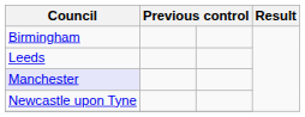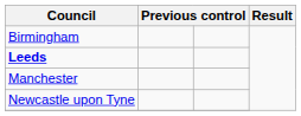Leeds | Council: normal -> bold
Manchester | Council: lavender background -> no background
